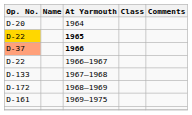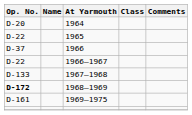1965 | Op. No.: gold background -> no background
1965 | At Yarmouth: bold -> normal
1966 | Op. No.: lightsalmon background -> no background
1966 | At Yarmouth: bold -> normal
1968–1969 | Op. No.: normal -> bold
